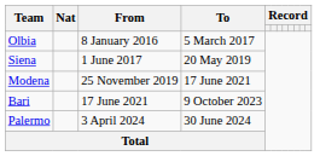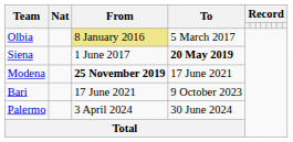Olbia | From: no background -> khaki background
Siena | To: normal -> bold
Modena | From: normal -> bold
